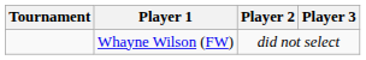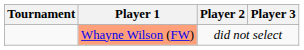Whayne Wilson (FW) | Player 1: no background -> lightsalmon background
